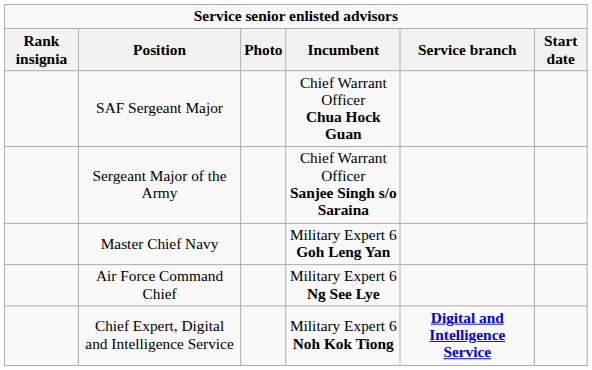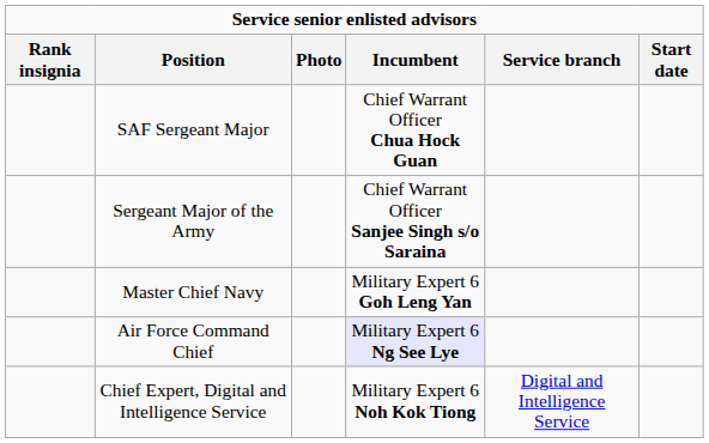Air Force Command Chief | Incumbent: no background -> lavender background
Chief Expert, Digital and Intelligence Service | Service branch: bold -> normal
